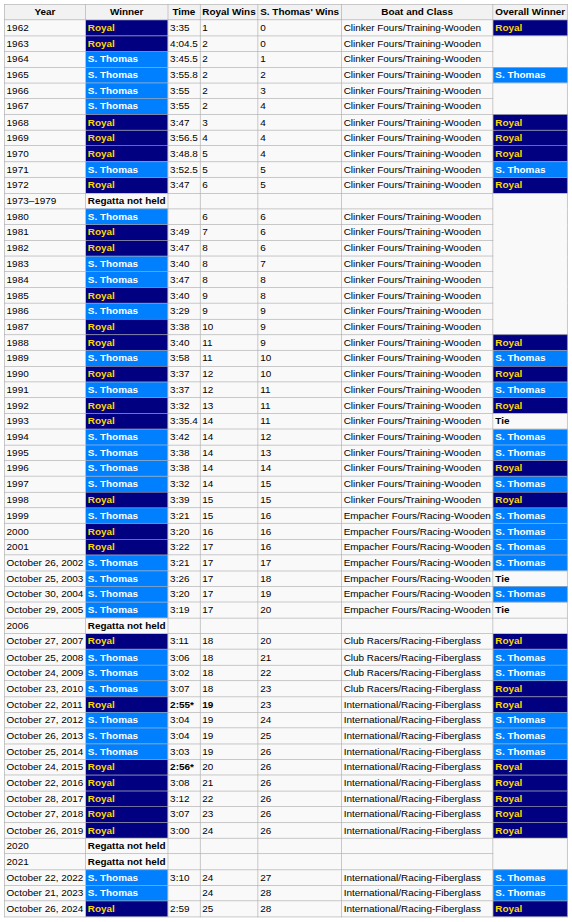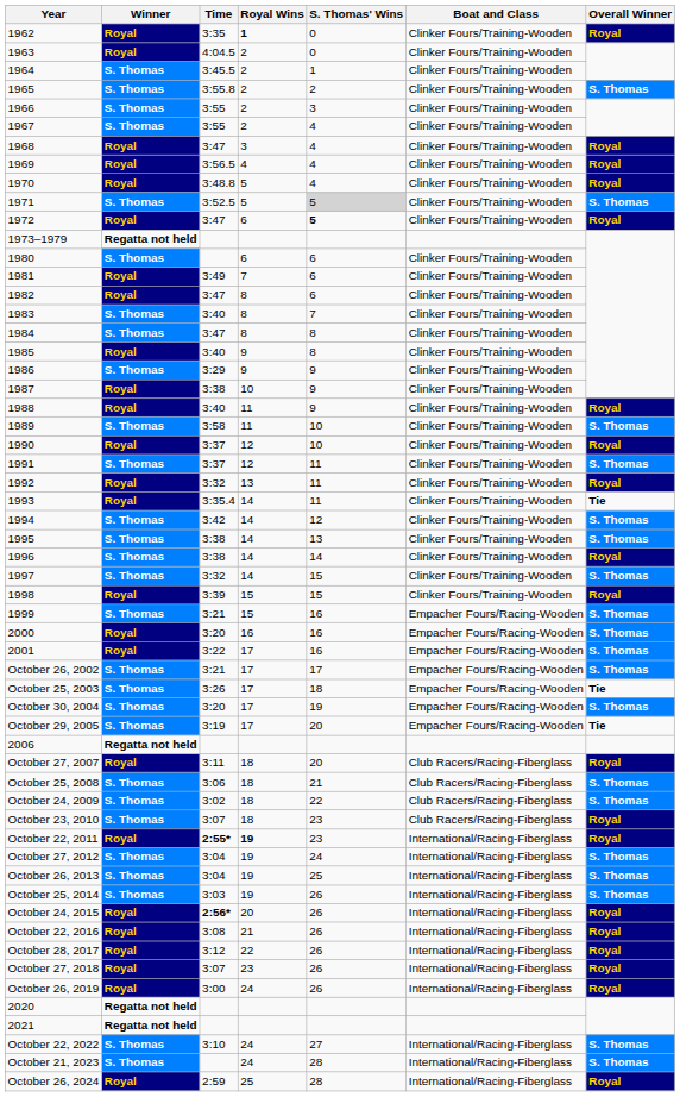1962 | Royal Wins: normal -> bold
1971 | S. Thomas' Wins: no background -> lightgrey background
1972 | S. Thomas' Wins: normal -> bold
